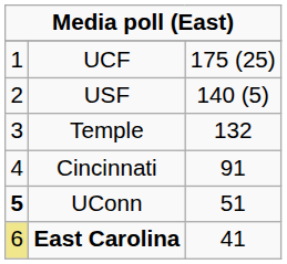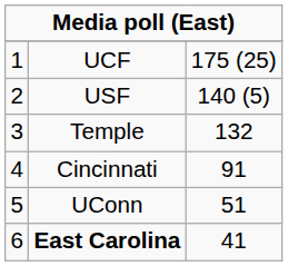UConn | column 1: bold -> normal
East Carolina | column 1: khaki background -> no background
